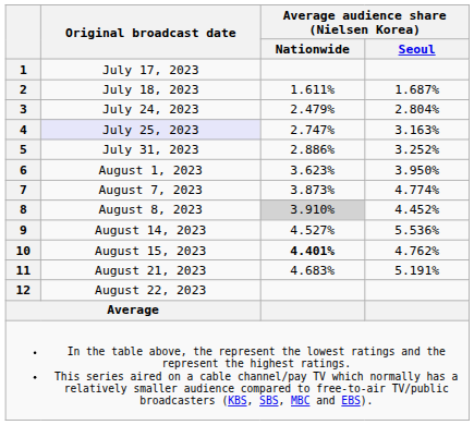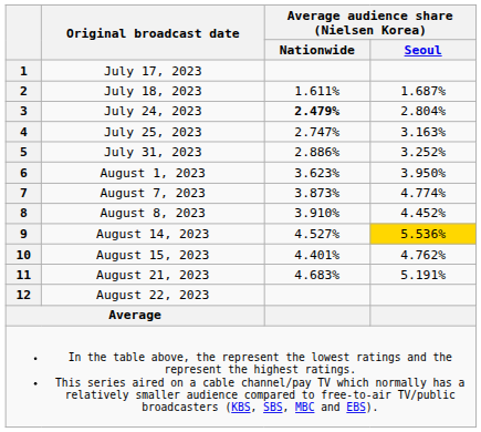3 | Average audience share (Nielsen Korea) / Nationwide: normal -> bold
4 | Original broadcast date: lavender background -> no background
8 | Average audience share (Nielsen Korea) / Nationwide: lightgrey background -> no background
9 | Average audience share (Nielsen Korea) / Seoul: no background -> gold background
10 | Average audience share (Nielsen Korea) / Nationwide: bold -> normal
